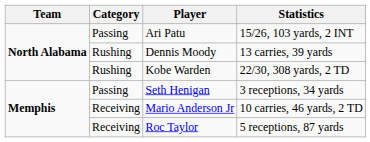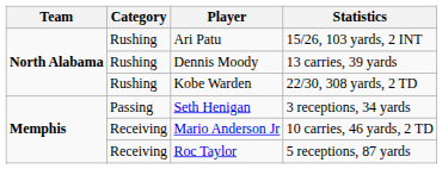Ari Patu | Category: Passing -> Rushing
